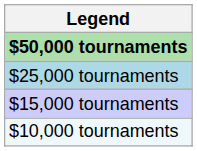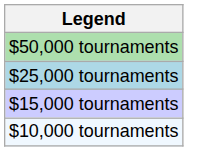row 2 | column 1: bold -> normal
